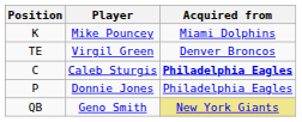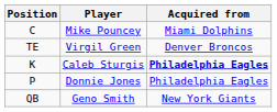Mike Pouncey | Position: K -> C
Caleb Sturgis | Position: C -> K
Geno Smith | Acquired from: khaki background -> no background
